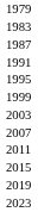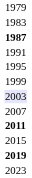1987 | column 1: normal -> bold
2003 | column 1: no background -> lavender background
2011 | column 1: normal -> bold
2019 | column 1: normal -> bold
